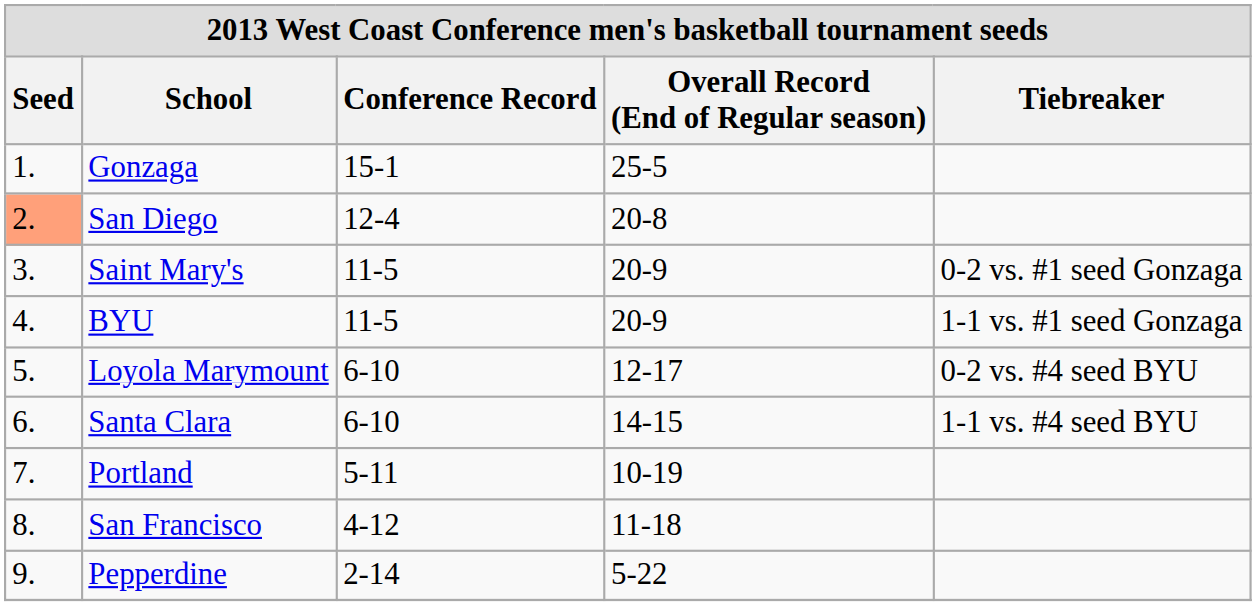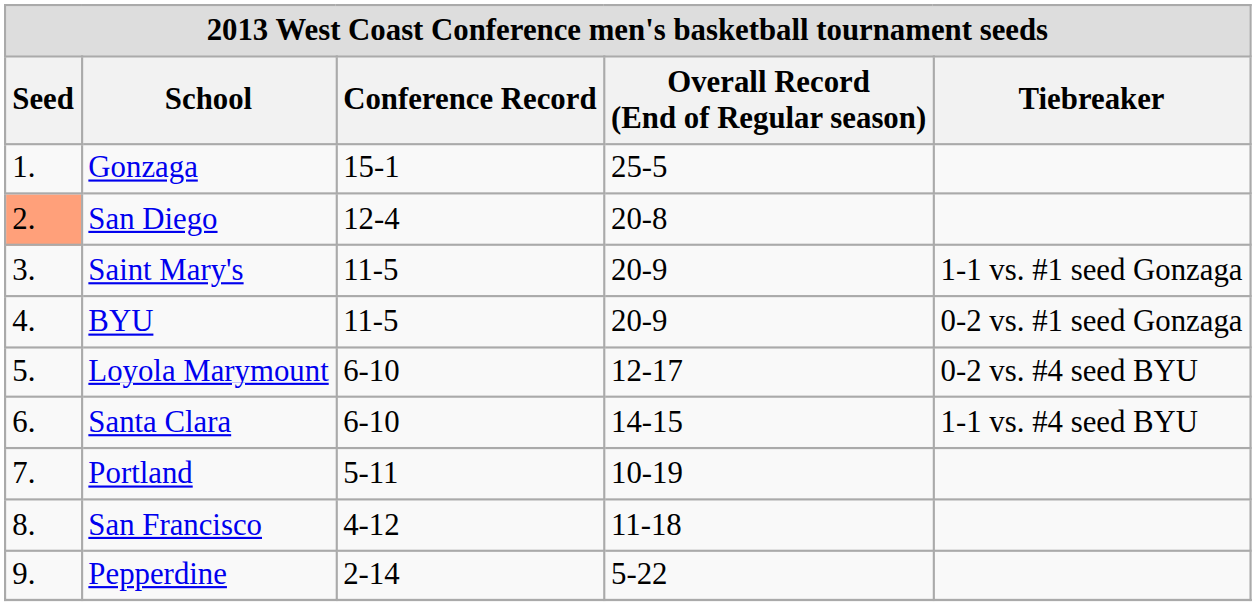Saint Mary's | Tiebreaker: 0-2 vs. #1 seed Gonzaga -> 1-1 vs. #1 seed Gonzaga
BYU | Tiebreaker: 1-1 vs. #1 seed Gonzaga -> 0-2 vs. #1 seed Gonzaga
